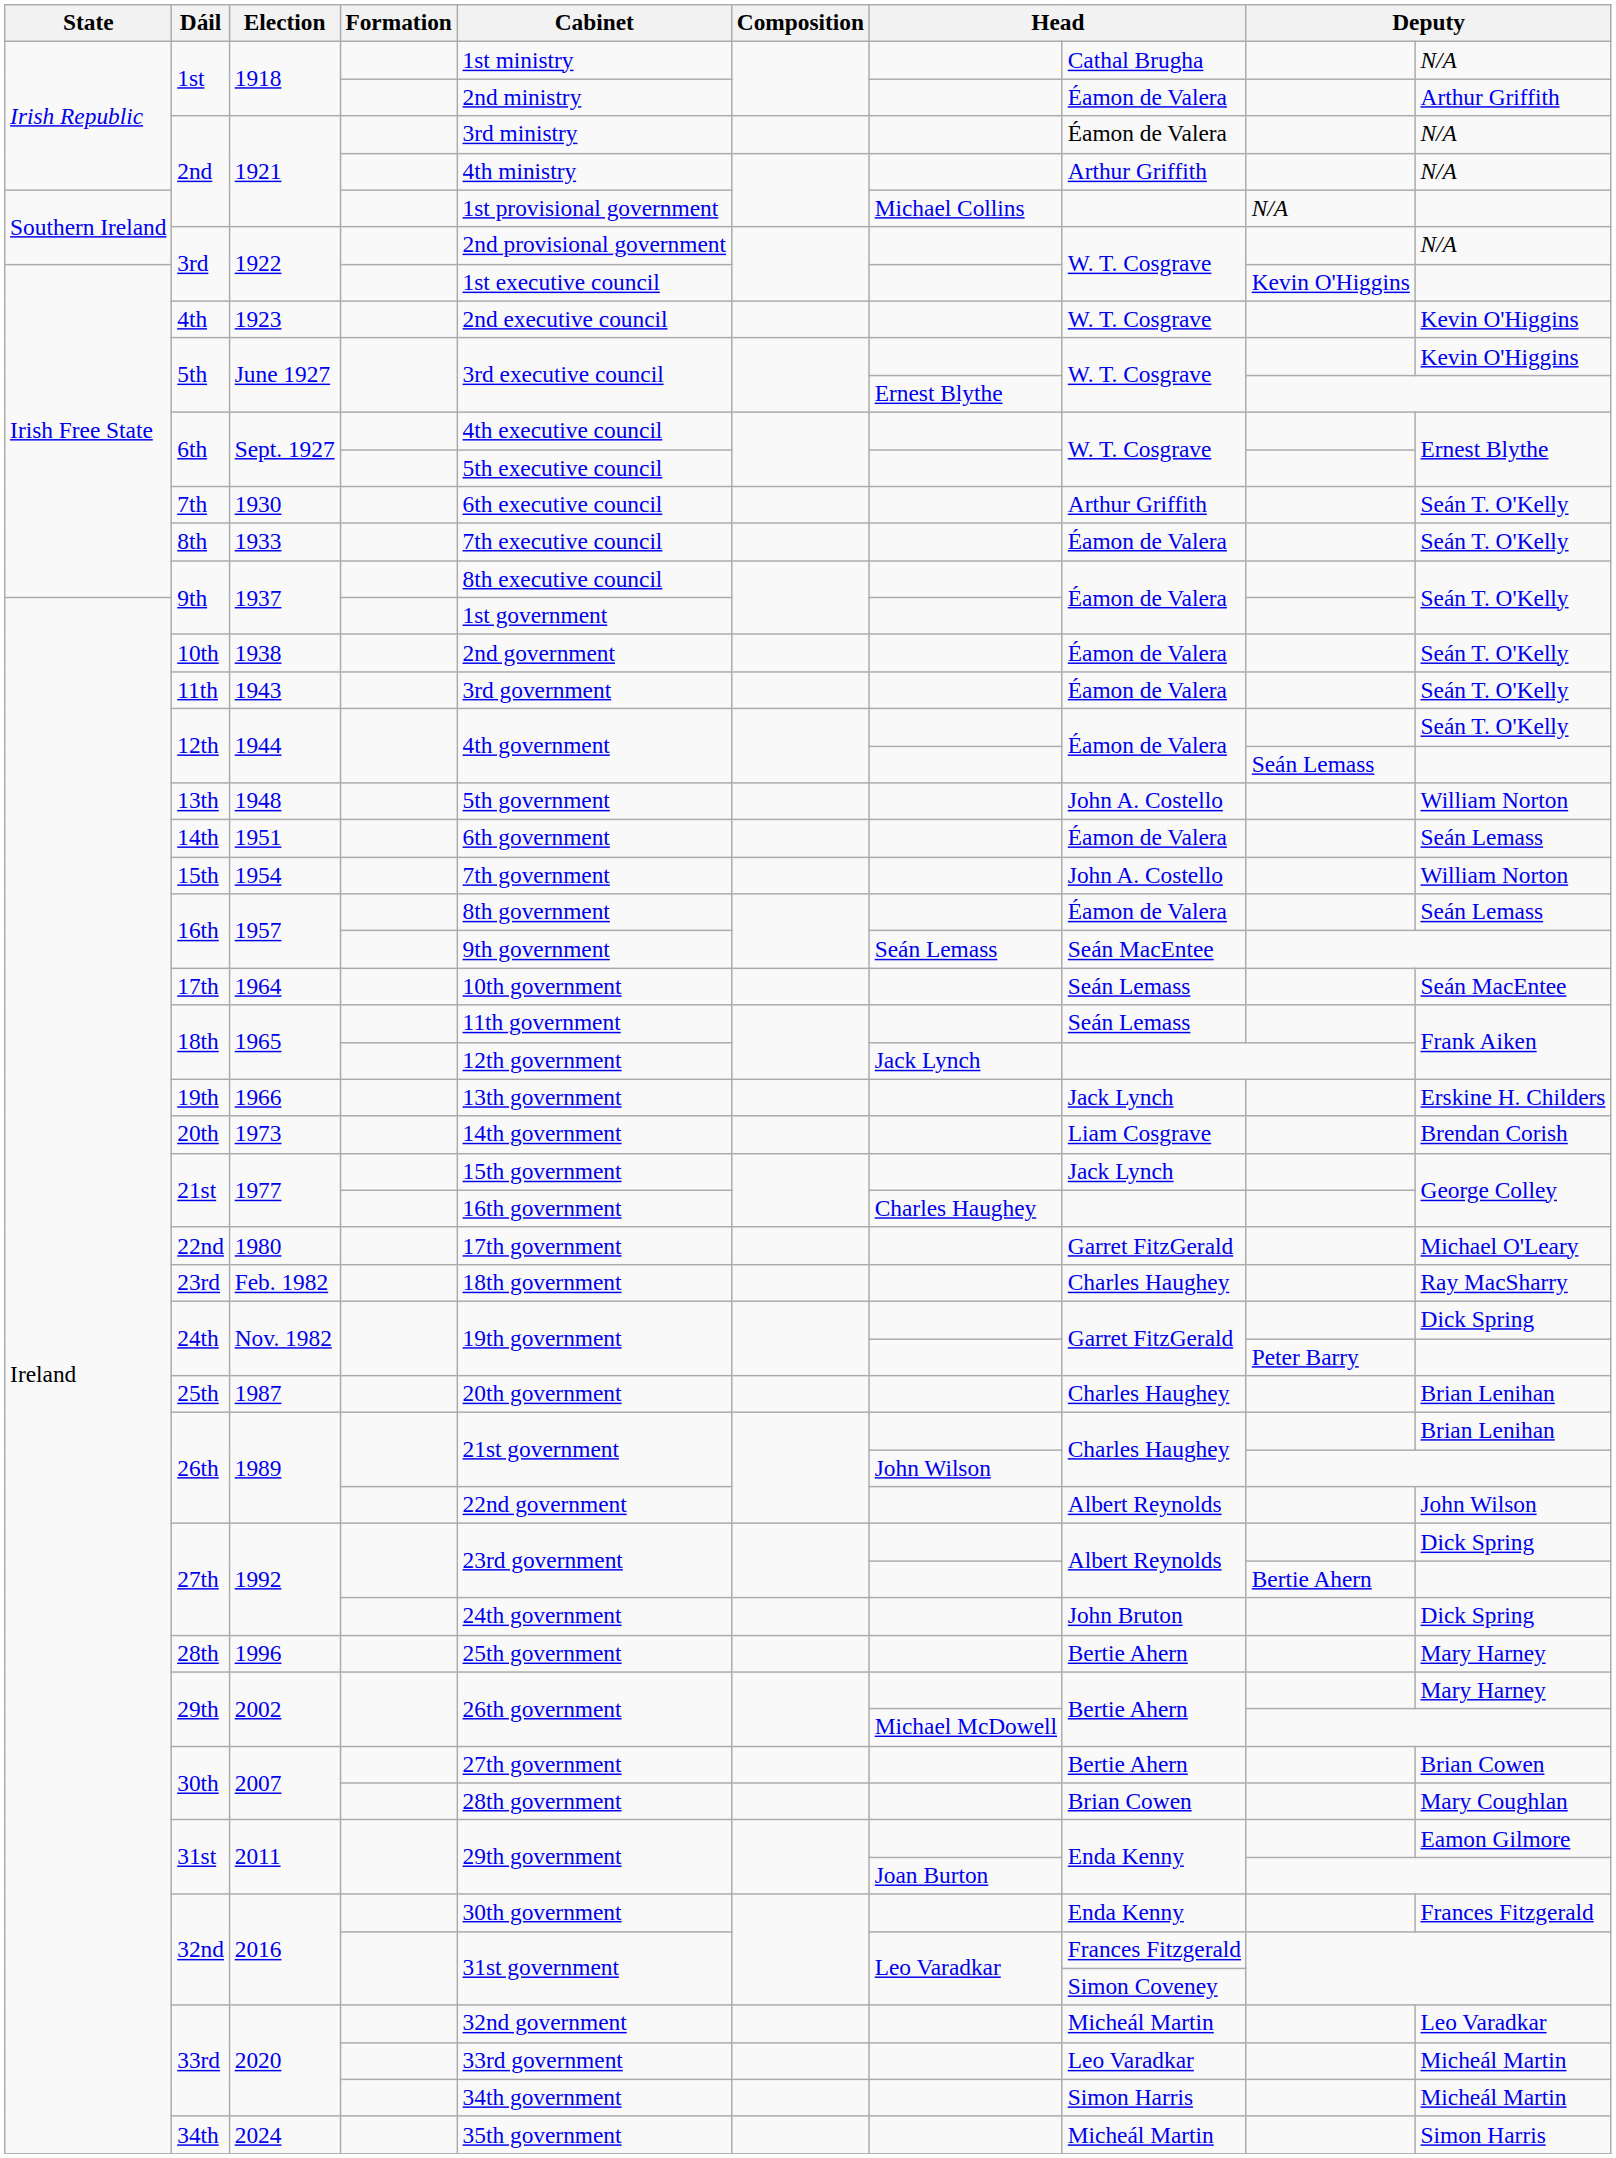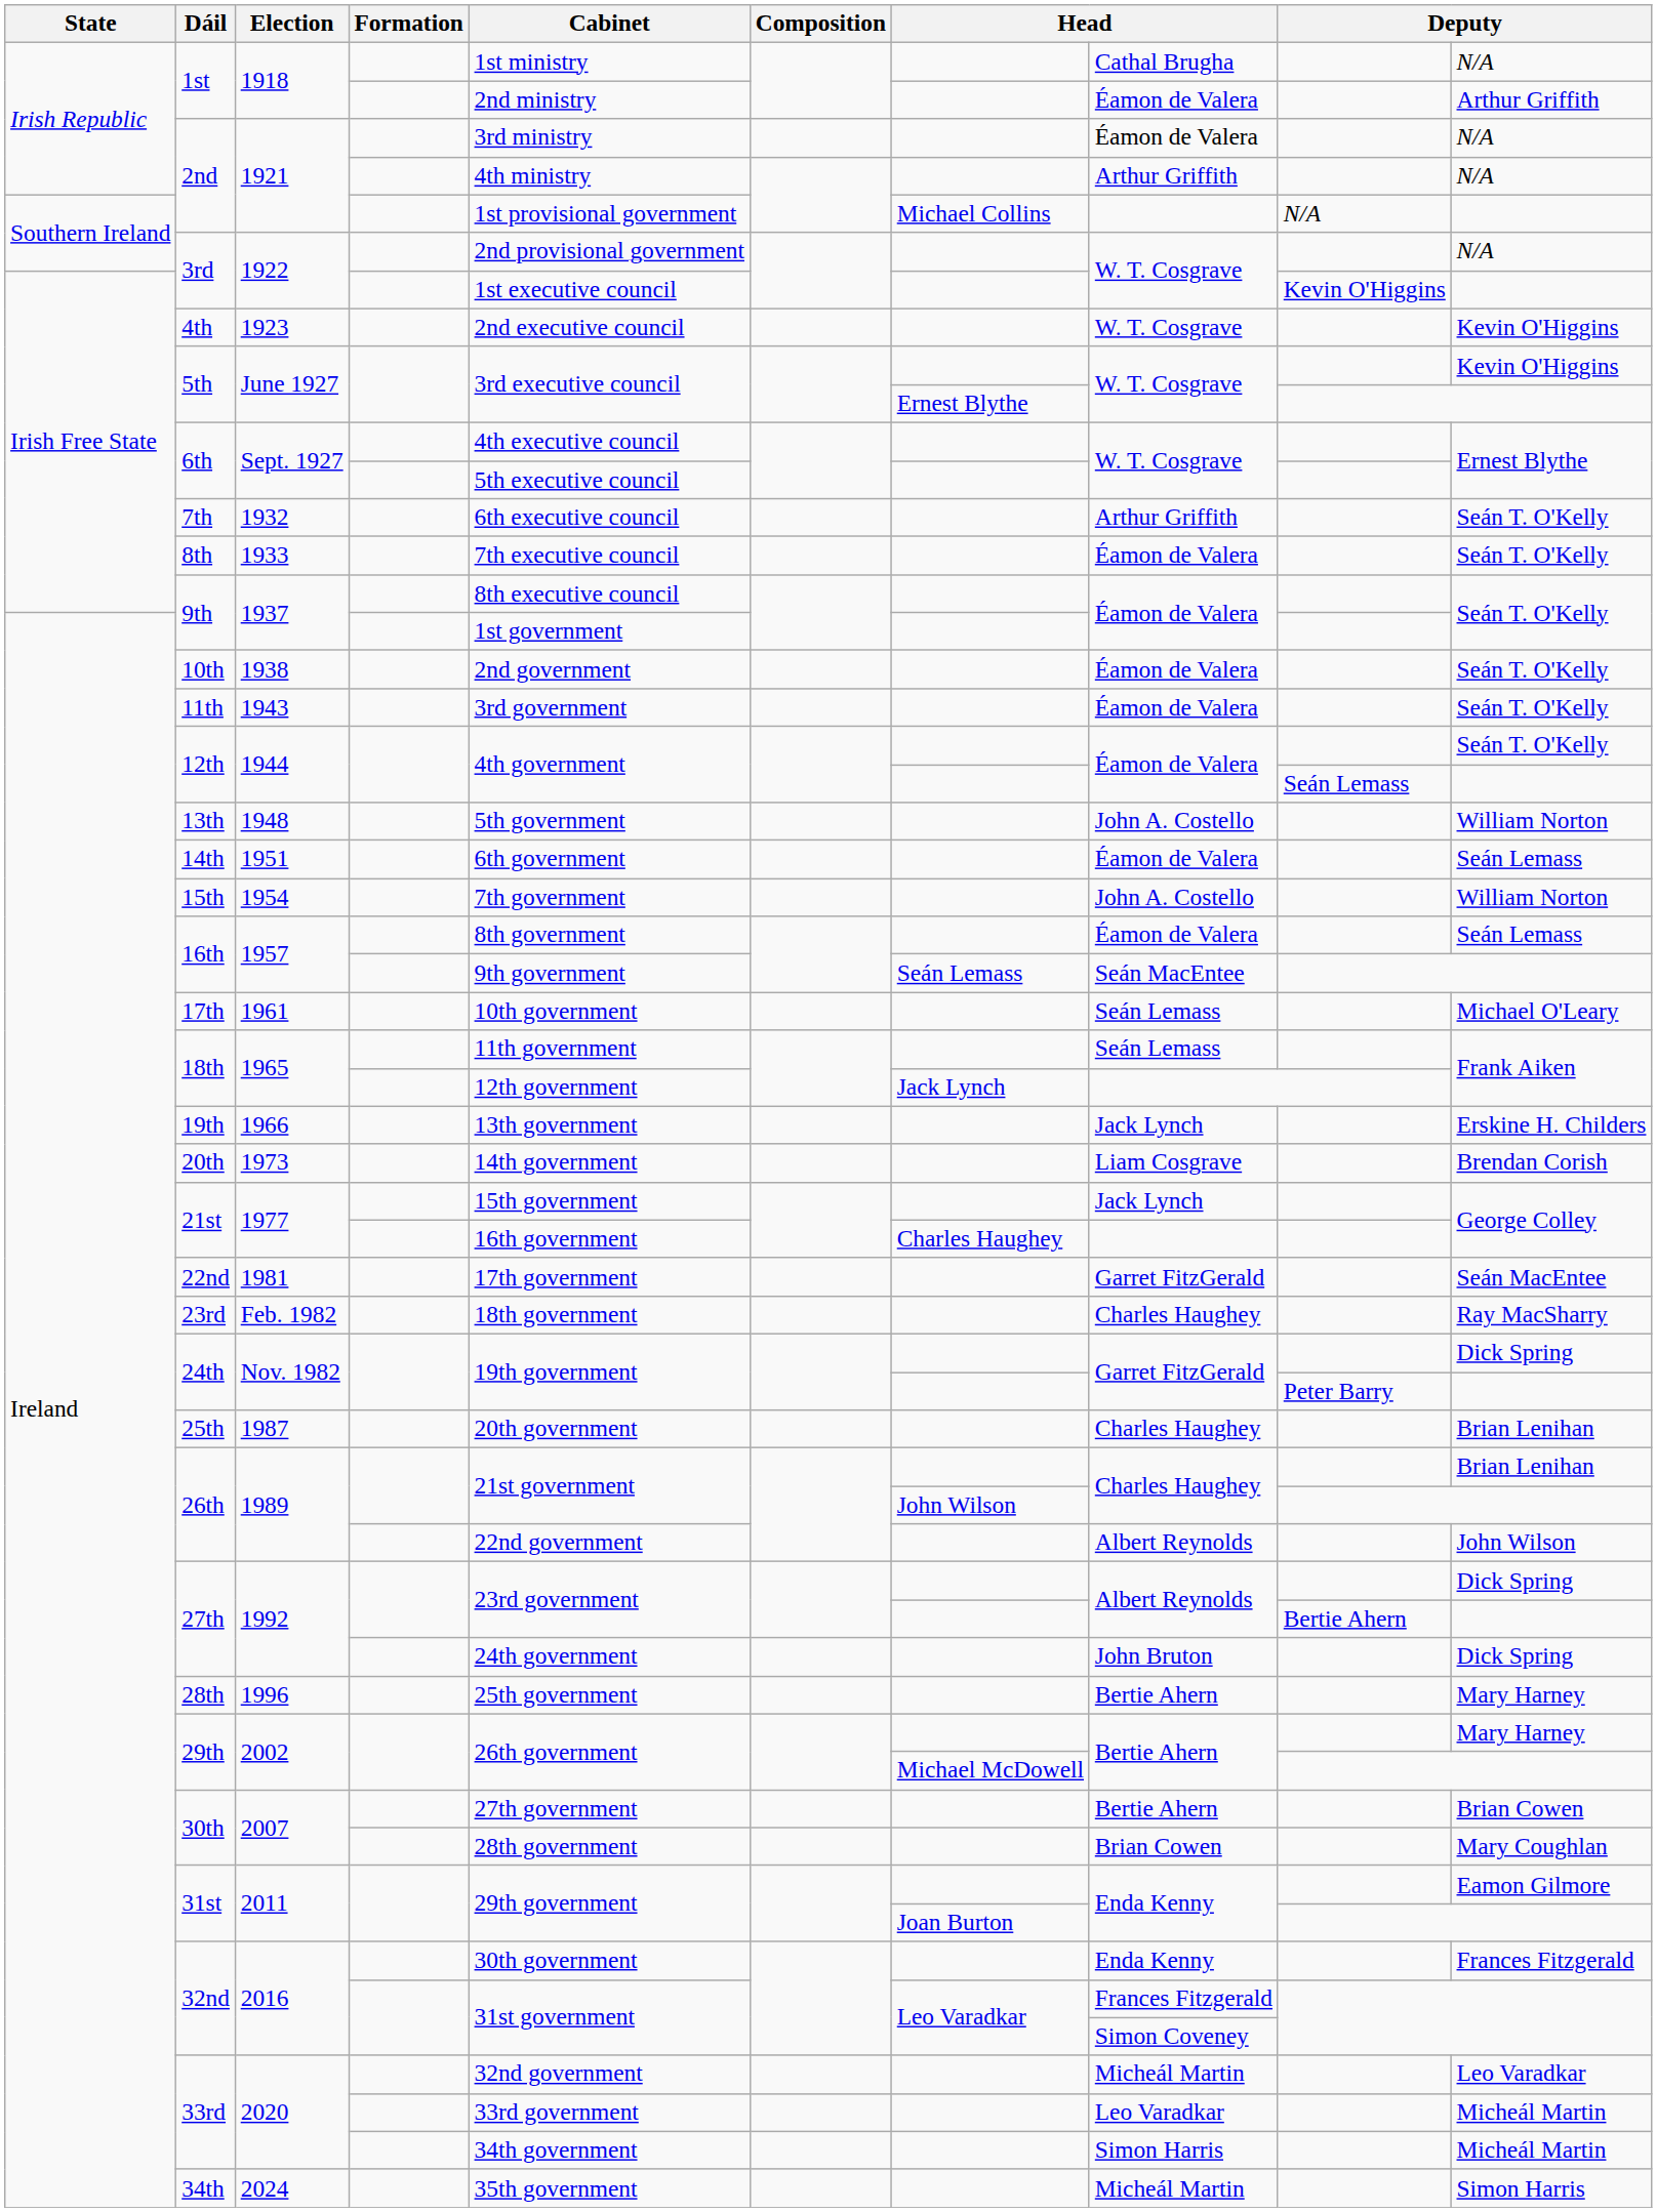7th | Election: 1930 -> 1932
17th | Election: 1964 -> 1961
17th | column 10: Seán MacEntee -> Michael O'Leary
22nd | Election: 1980 -> 1981
22nd | column 10: Michael O'Leary -> Seán MacEntee
